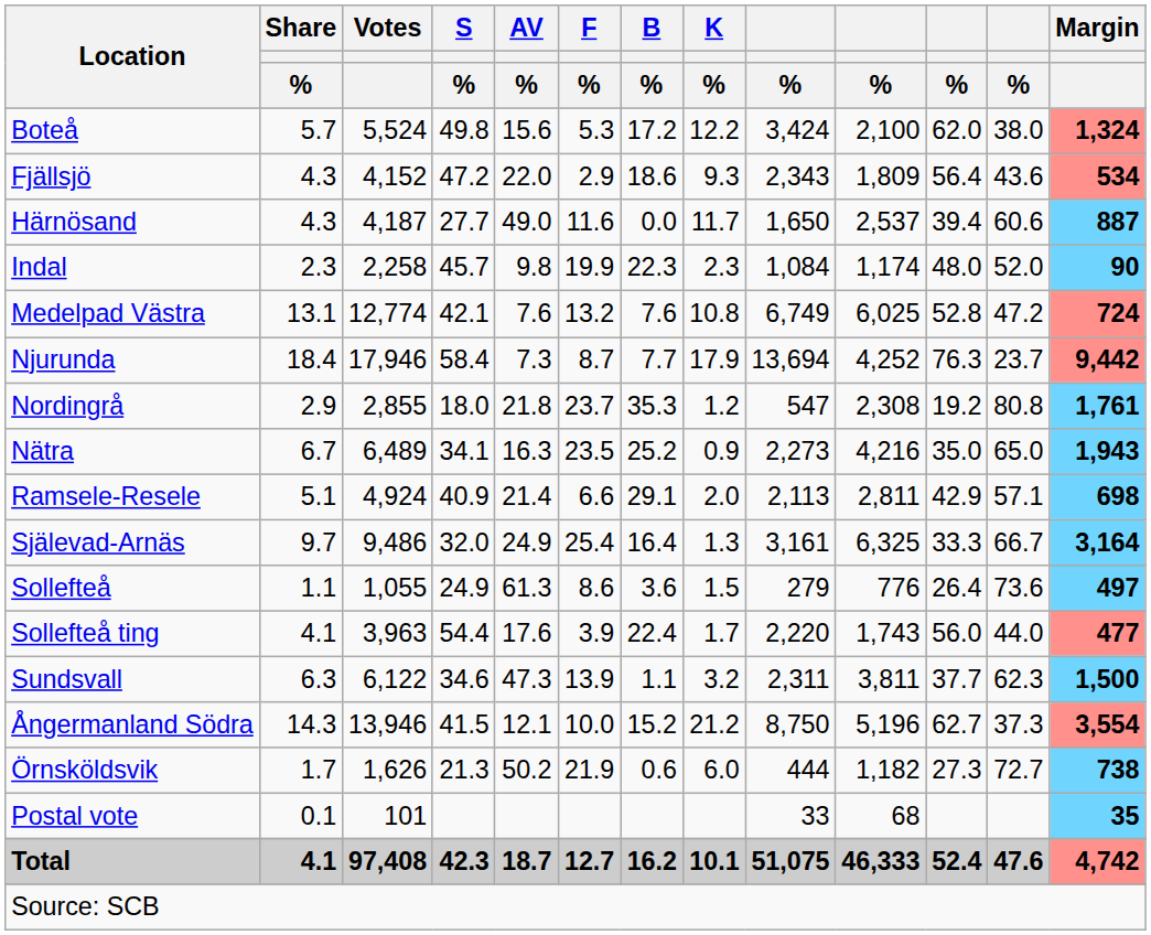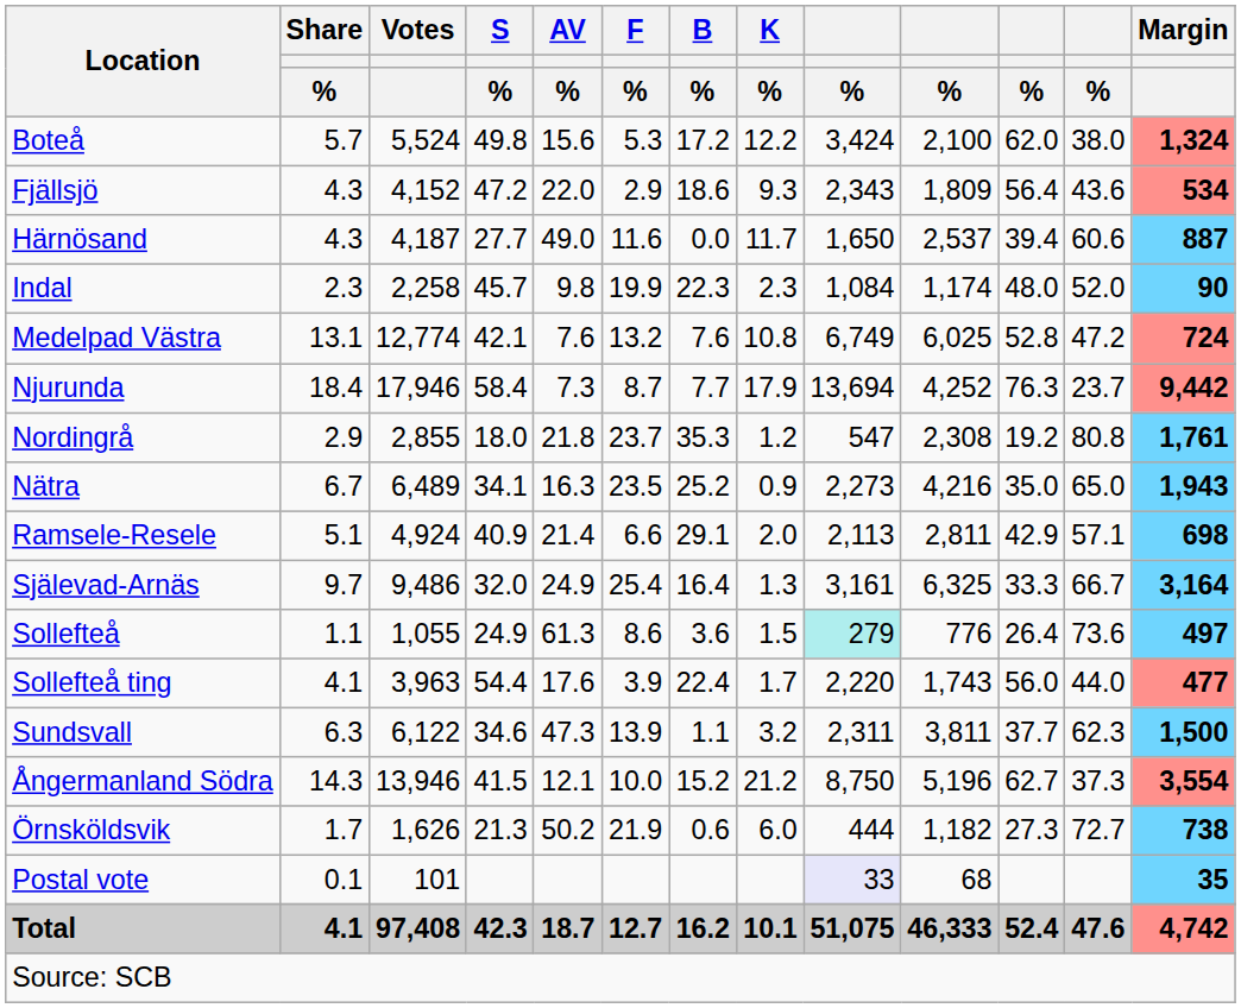Sollefteå | column 9: no background -> paleturquoise background
Postal vote | column 9: no background -> lavender background
